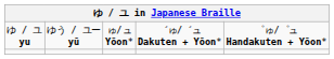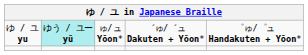ゆ / ユ yu | column 2: no background -> paleturquoise background
